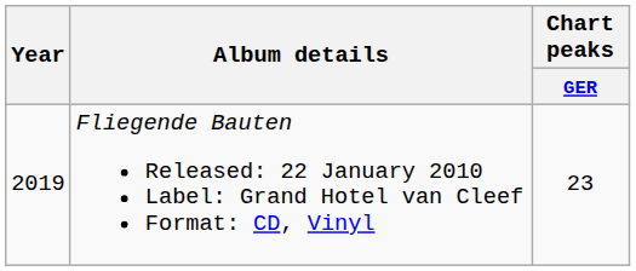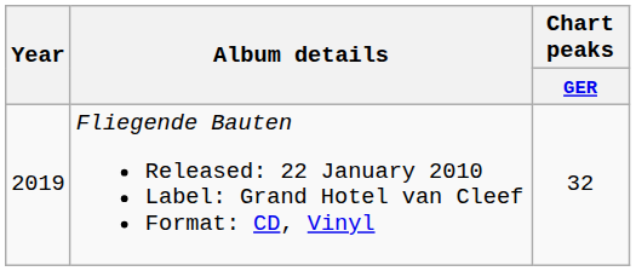row 3 | Chart peaks / GER: 23 -> 32
